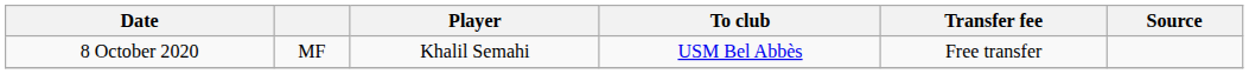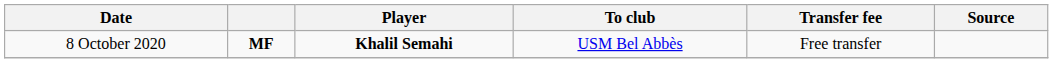8 October 2020 | column 2: normal -> bold
8 October 2020 | Player: normal -> bold
